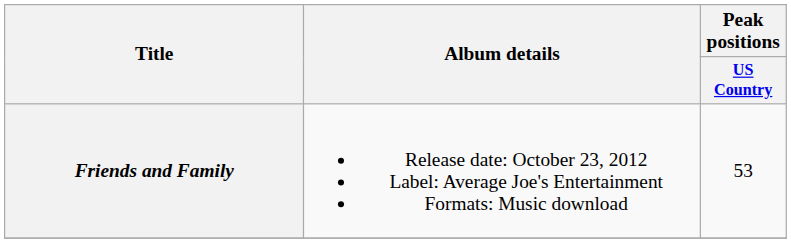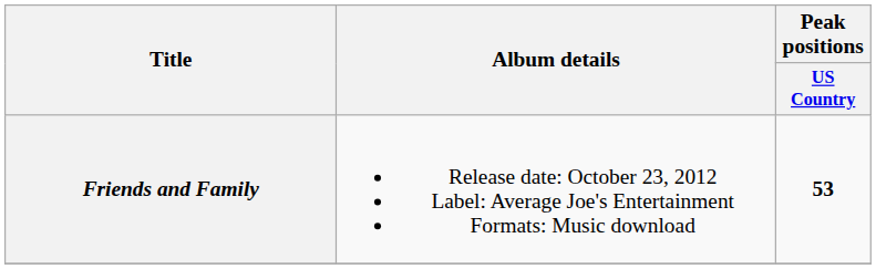row 3 | Peak positions / US Country: normal -> bold
